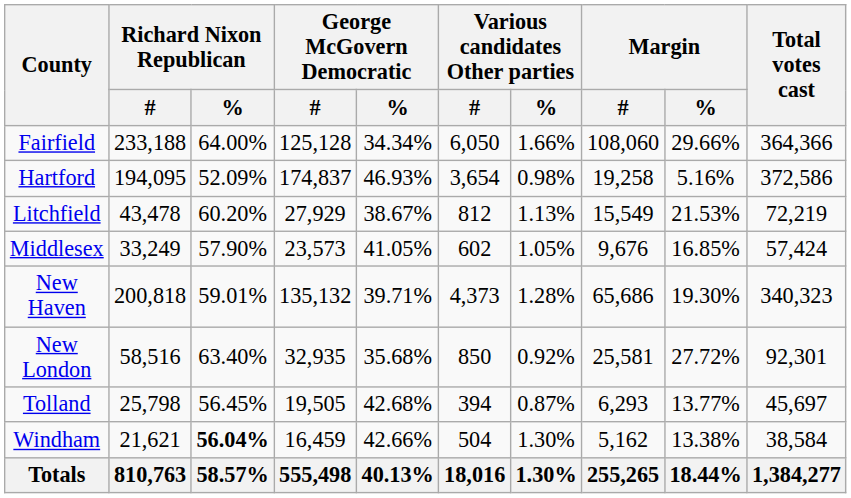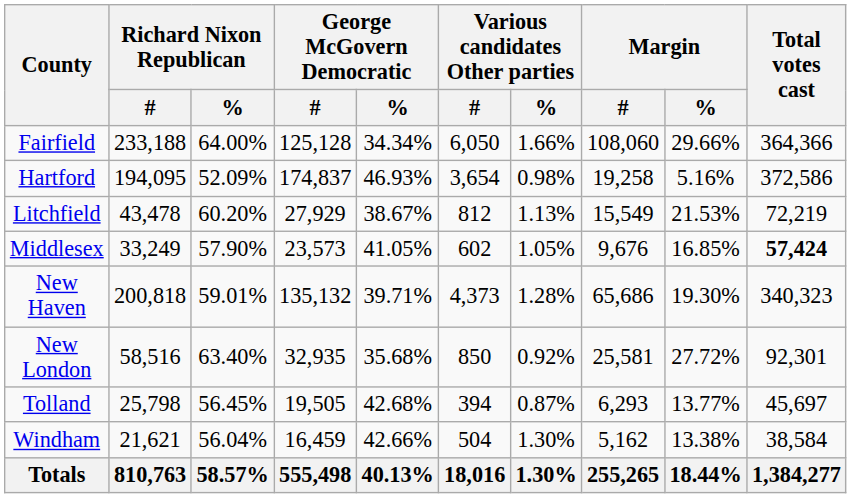Middlesex | Total votes cast: normal -> bold
Windham | Richard Nixon Republican / %: bold -> normal
